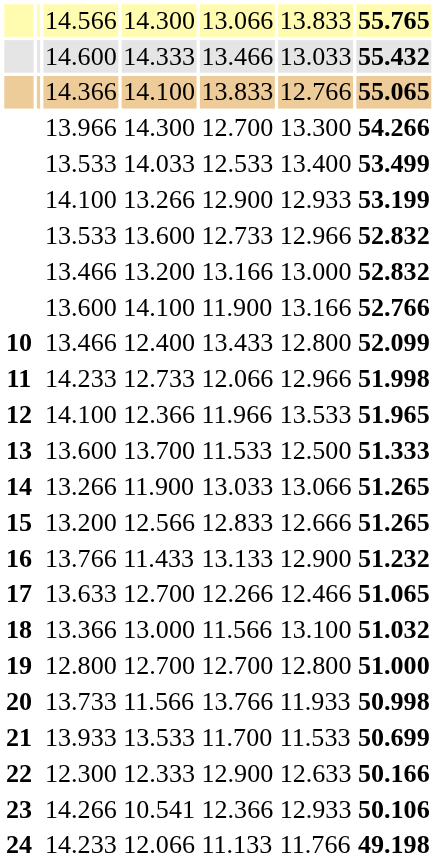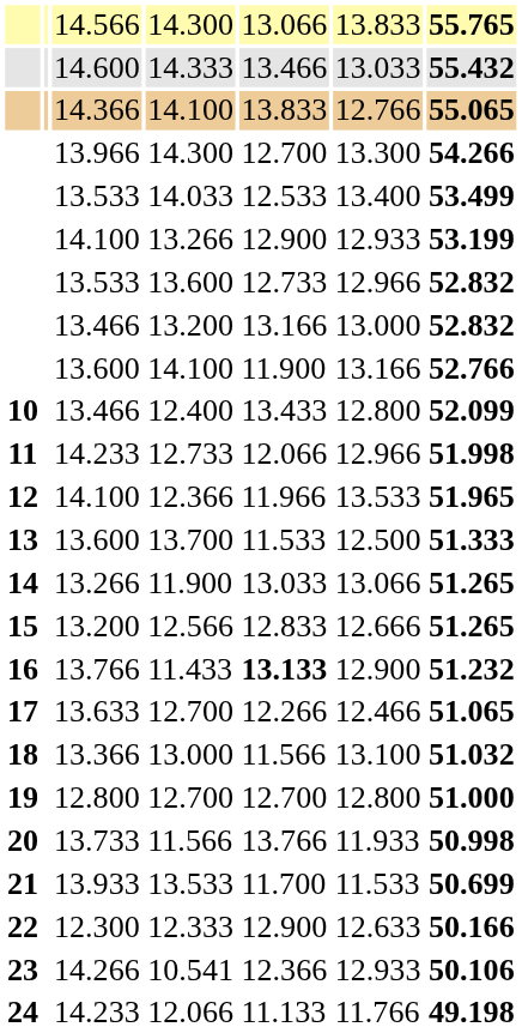11.433 | column 4: normal -> bold
